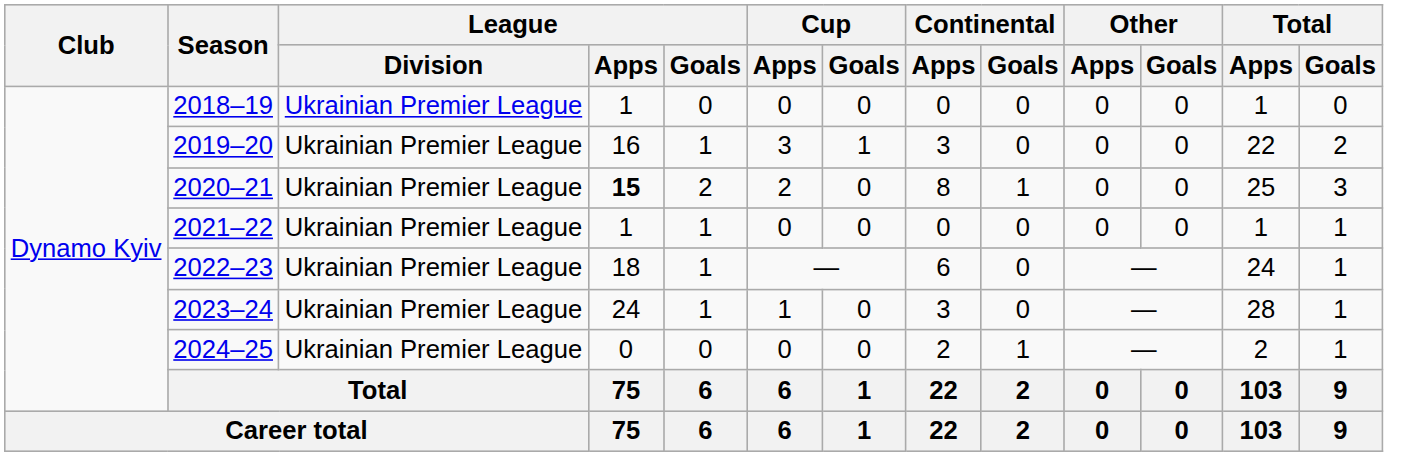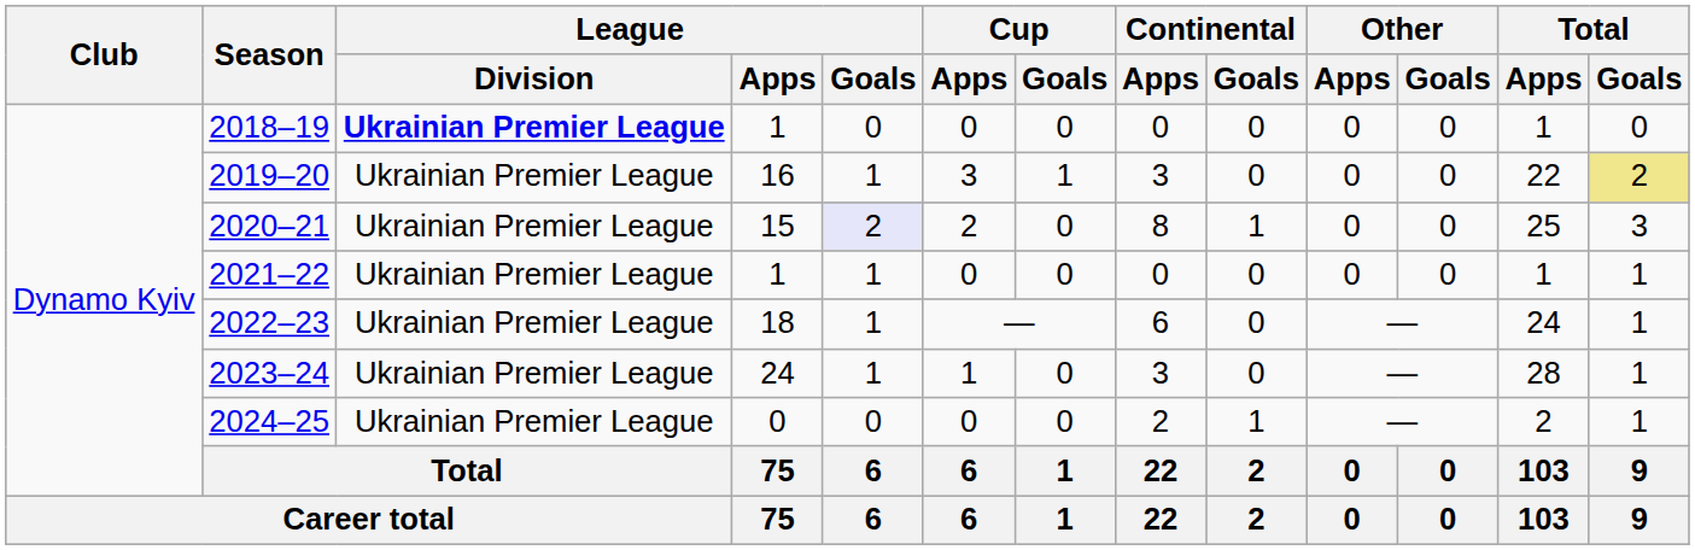2018–19 | League / Division: normal -> bold
2019–20 | Total / Goals: no background -> khaki background
2020–21 | League / Apps: bold -> normal
2020–21 | League / Goals: no background -> lavender background
